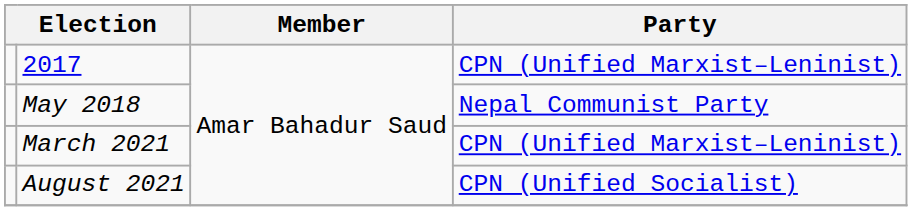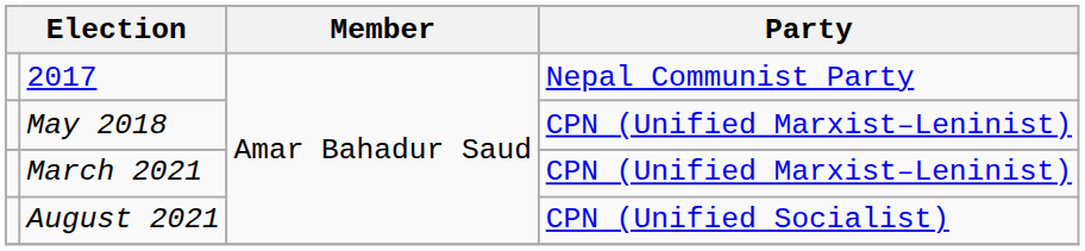2017 | Party: CPN (Unified Marxist–Leninist) -> Nepal Communist Party
May 2018 | Party: Nepal Communist Party -> CPN (Unified Marxist–Leninist)
